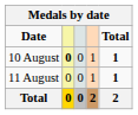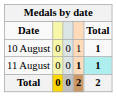10 August | column 2: bold -> normal
11 August | column 4: normal -> bold
11 August | Total: no background -> paleturquoise background
